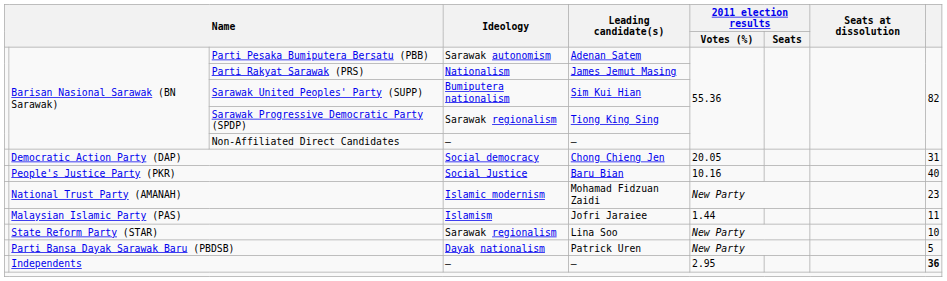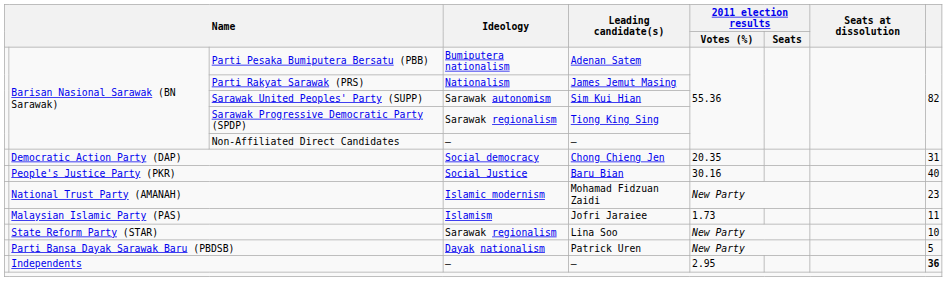Parti Pesaka Bumiputera Bersatu (PBB) | Ideology: Sarawak autonomism -> Bumiputera nationalism
Sarawak United Peoples' Party (SUPP) | Ideology: Bumiputera nationalism -> Sarawak autonomism
Democratic Action Party (DAP) | 2011 election results / Votes (%): 20.05 -> 20.35
People's Justice Party (PKR) | 2011 election results / Votes (%): 10.16 -> 30.16
Malaysian Islamic Party (PAS) | 2011 election results / Votes (%): 1.44 -> 1.73
